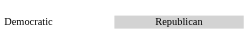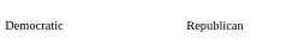Democratic | column 3: lightgrey background -> no background
